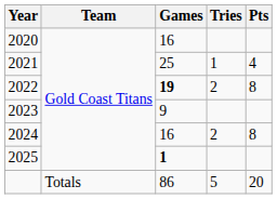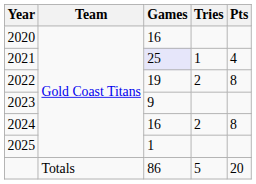2021 | Games: no background -> lavender background
2022 | Games: bold -> normal
2025 | Games: bold -> normal
